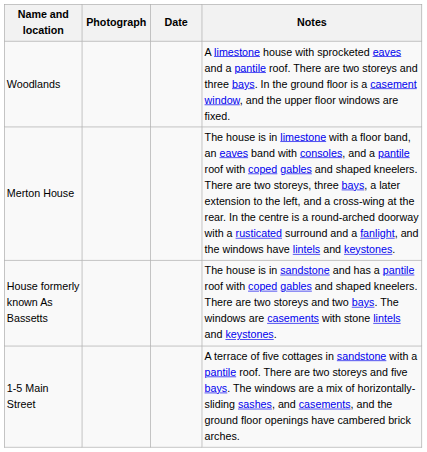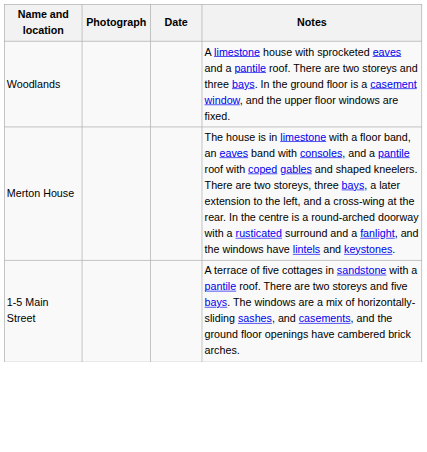- row: House formerly known As Bassetts | The house is in sandstone and has a pantile roof with coped gables and shaped kneelers. There are two storeys and two bays. The windows are casements with stone lintels and keystones.
